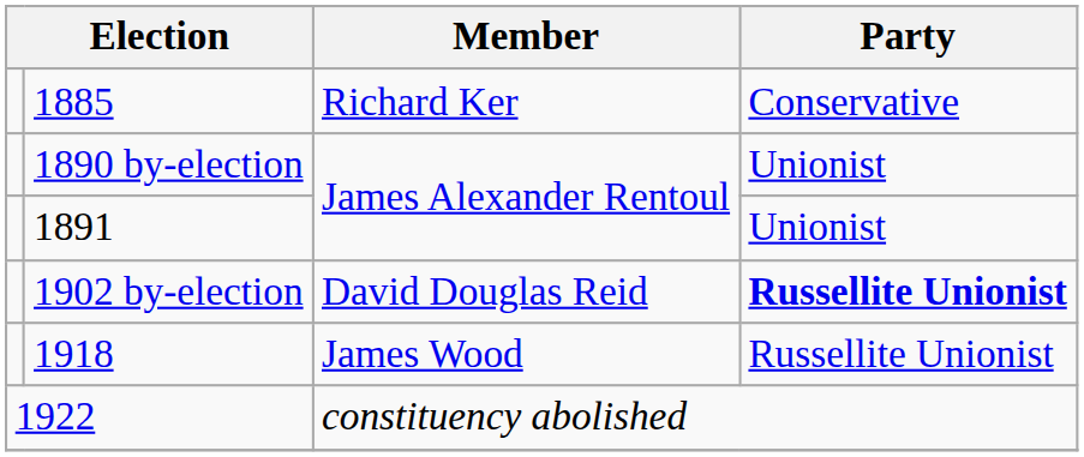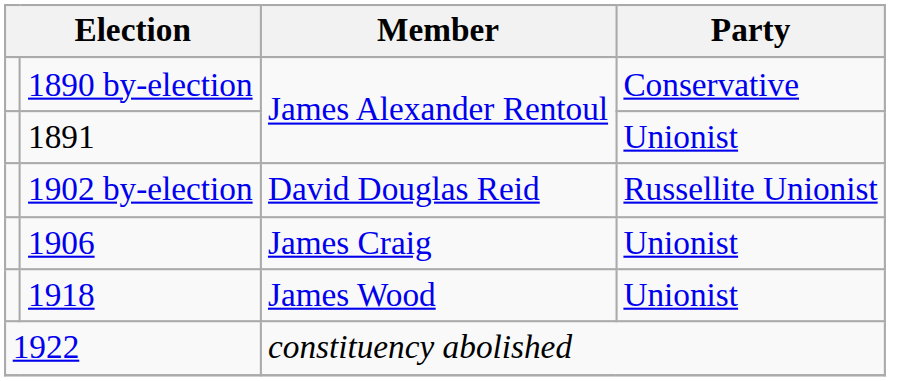- row: 1885 | Richard Ker | Conservative
1890 by-election | Party: Unionist -> Conservative
1902 by-election | Party: bold -> normal
+ row: 1906 | James Craig | Unionist
1918 | Party: Russellite Unionist -> Unionist
